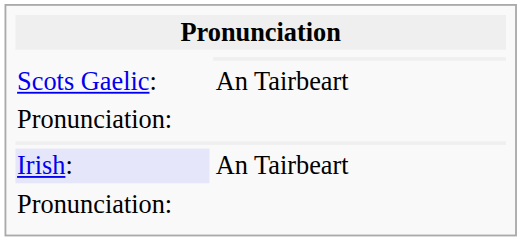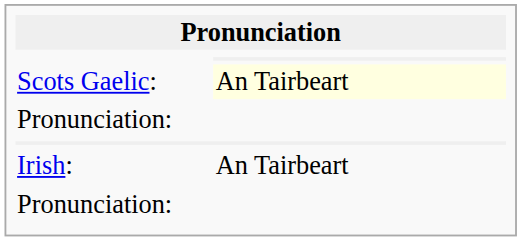Scots Gaelic: | column 2: no background -> lightyellow background
Irish: | column 1: lavender background -> no background
